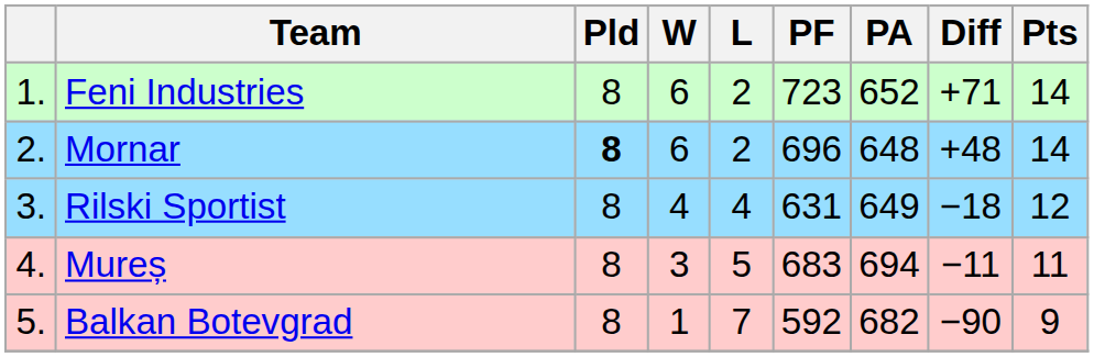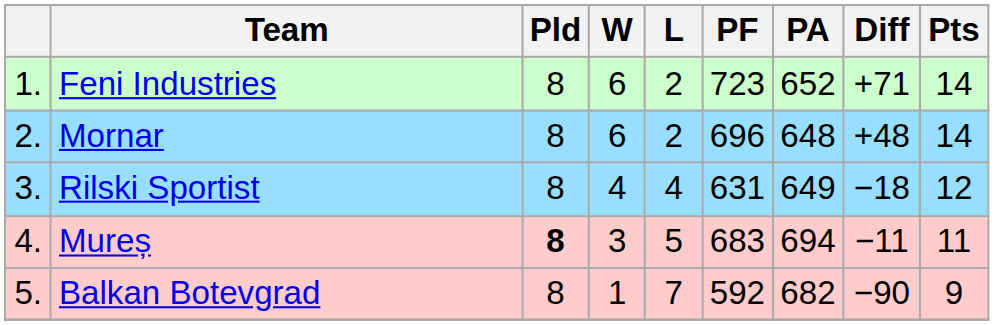Mornar | Pld: bold -> normal
Mureș | Pld: normal -> bold
